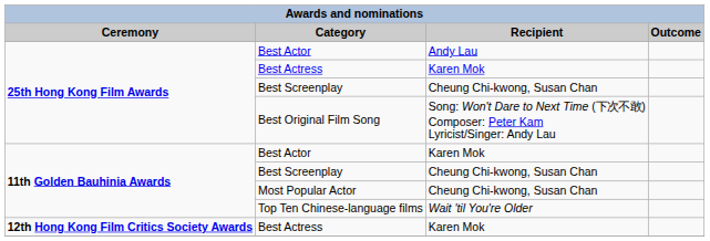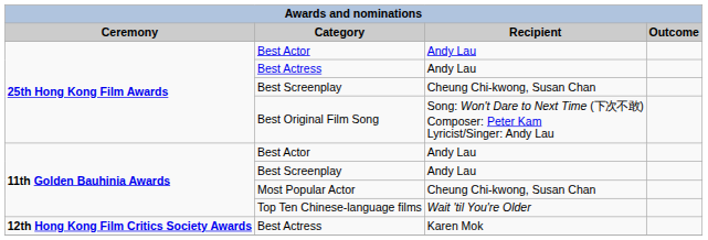25th Hong Kong Film Awards / Best Actress | Recipient: Karen Mok -> Andy Lau
11th Golden Bauhinia Awards / Best Actor | Recipient: Karen Mok -> Andy Lau
11th Golden Bauhinia Awards / Best Screenplay | Recipient: Cheung Chi-kwong, Susan Chan -> Andy Lau
